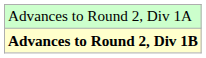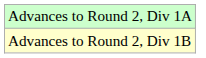row 2 | column 1: bold -> normal
